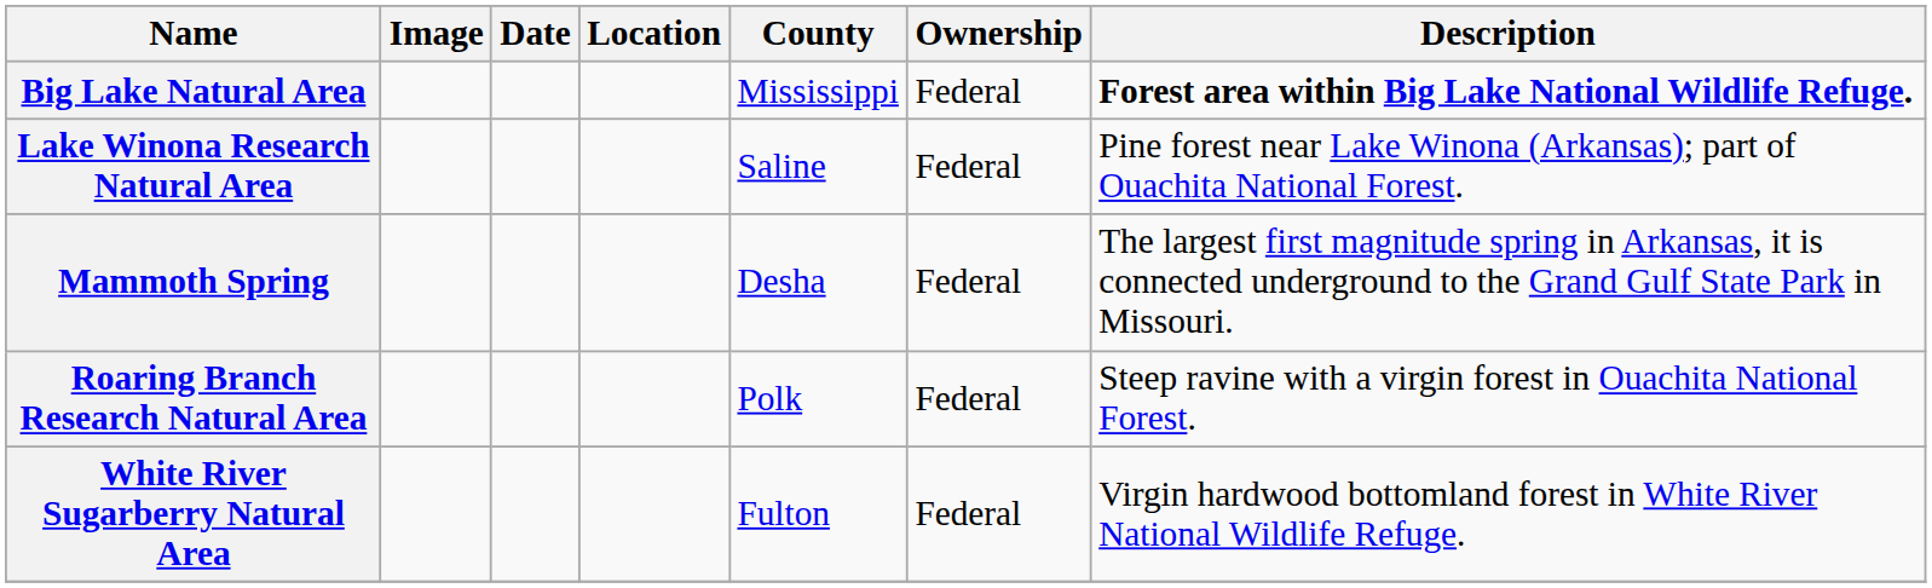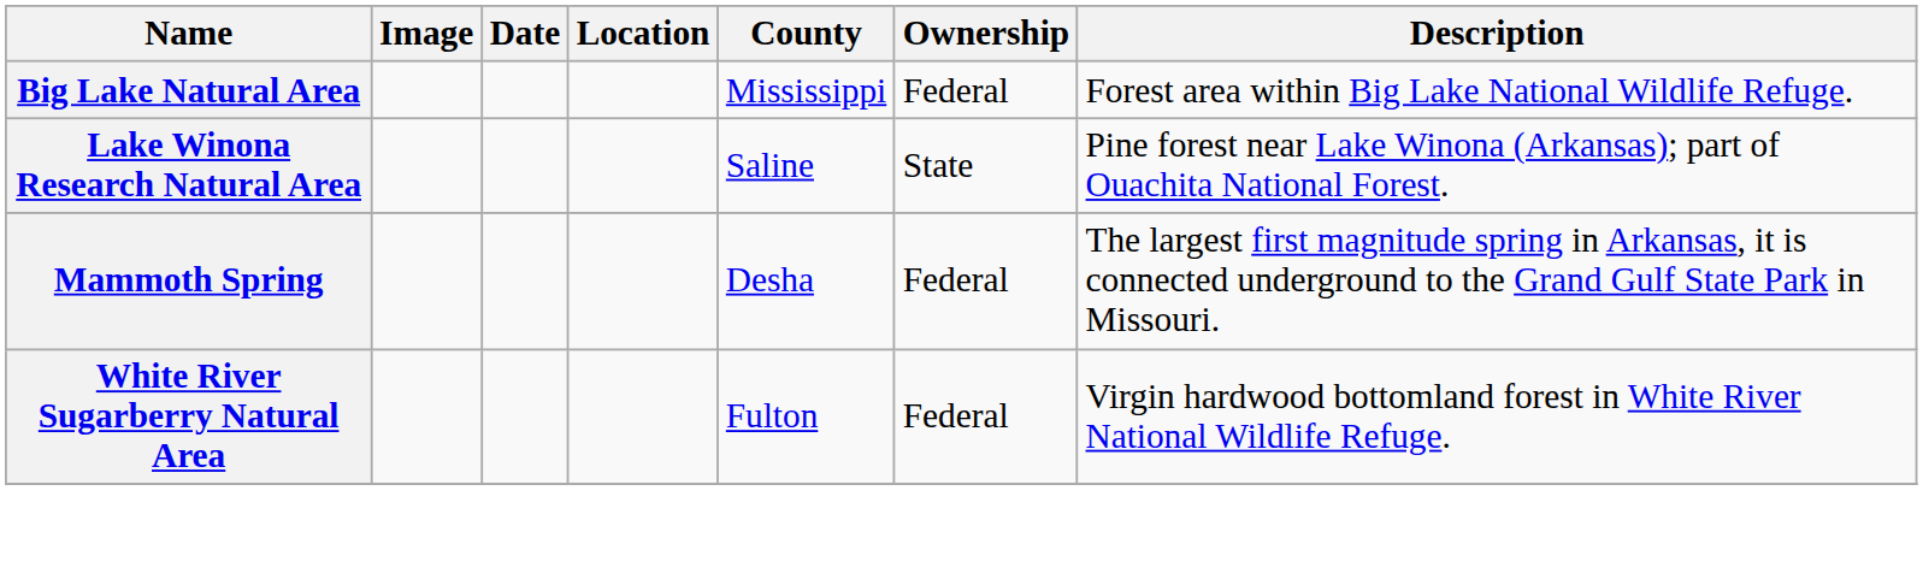Big Lake Natural Area | Description: bold -> normal
Lake Winona Research Natural Area | Ownership: Federal -> State
- row: Roaring Branch Research Natural Area | Polk | Federal | Steep ravine with a virgin forest in Ouachita National Forest.
